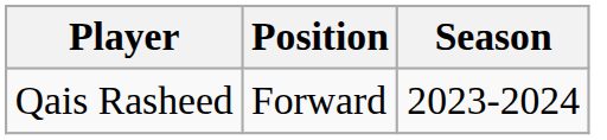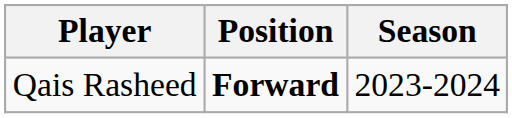Qais Rasheed | Position: normal -> bold
